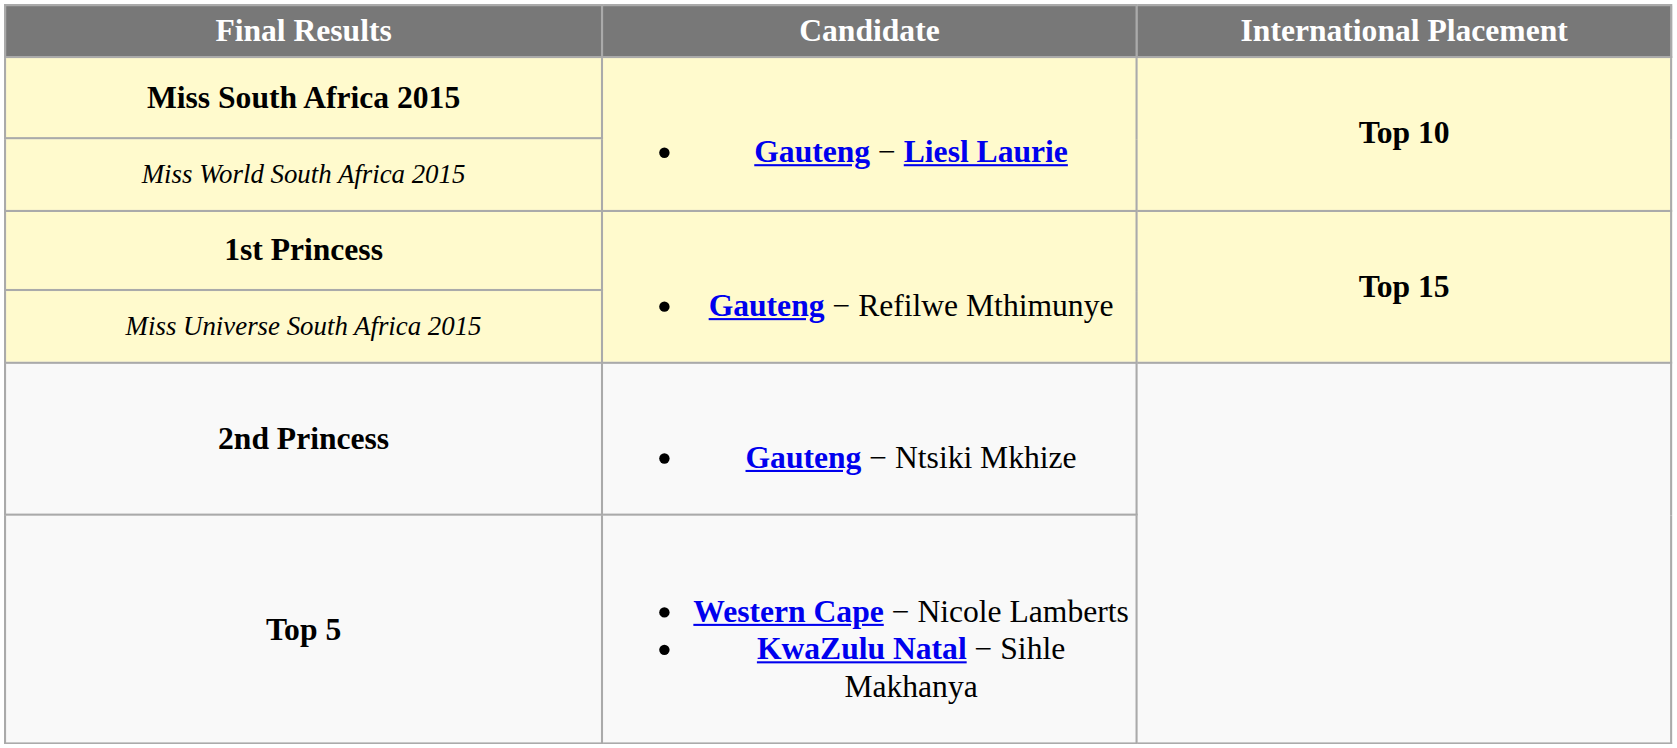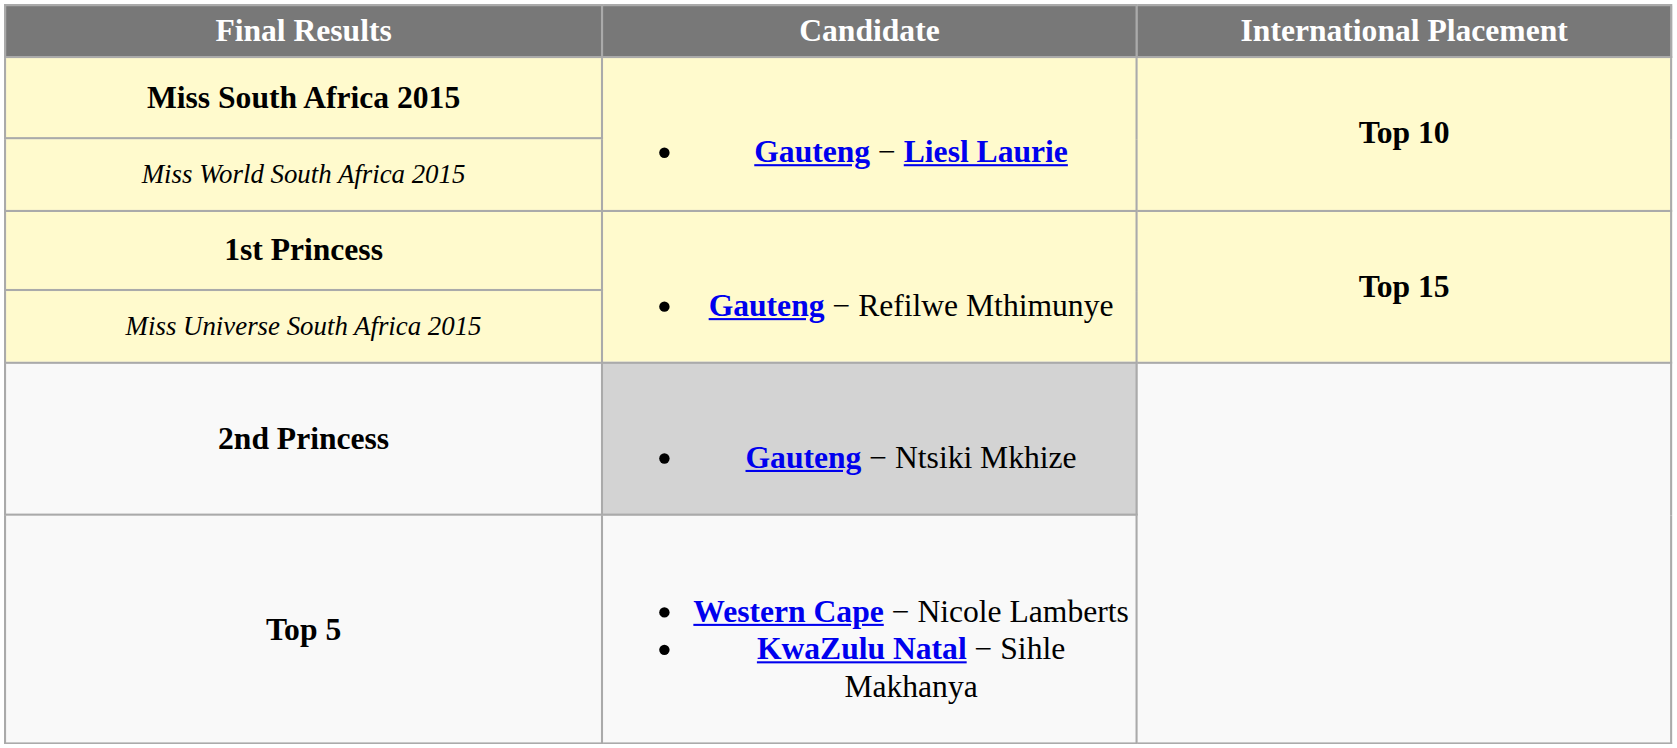2nd Princess | Candidate: no background -> lightgrey background
